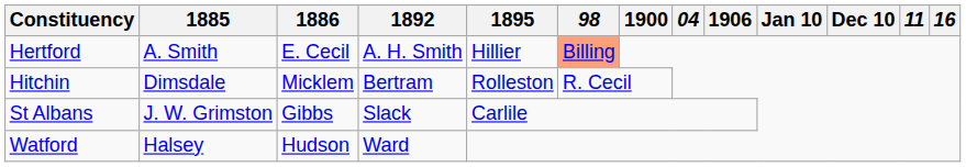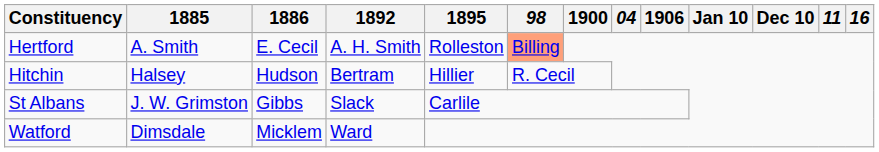Hertford | 1895: Hillier -> Rolleston
Hitchin | 1885: Dimsdale -> Halsey
Hitchin | 1886: Micklem -> Hudson
Hitchin | 1895: Rolleston -> Hillier
Watford | 1885: Halsey -> Dimsdale
Watford | 1886: Hudson -> Micklem
